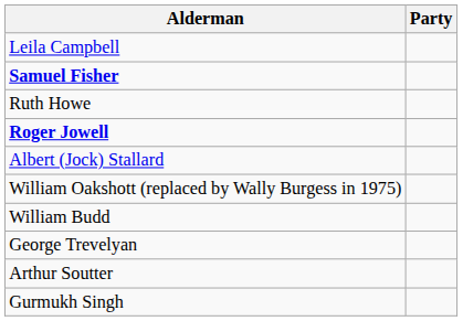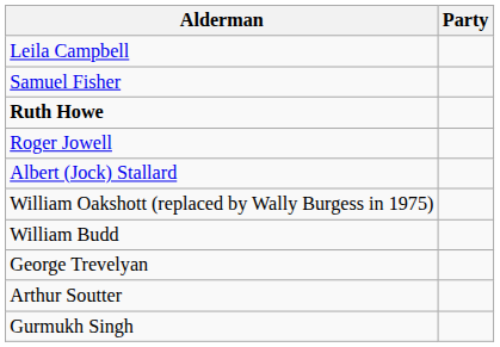Samuel Fisher | Alderman: bold -> normal
Ruth Howe | Alderman: normal -> bold
Roger Jowell | Alderman: bold -> normal
